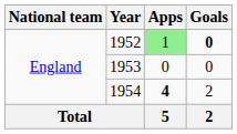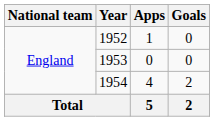1952 | Apps: lightgreen background -> no background
1952 | Goals: bold -> normal
1954 | Apps: bold -> normal
